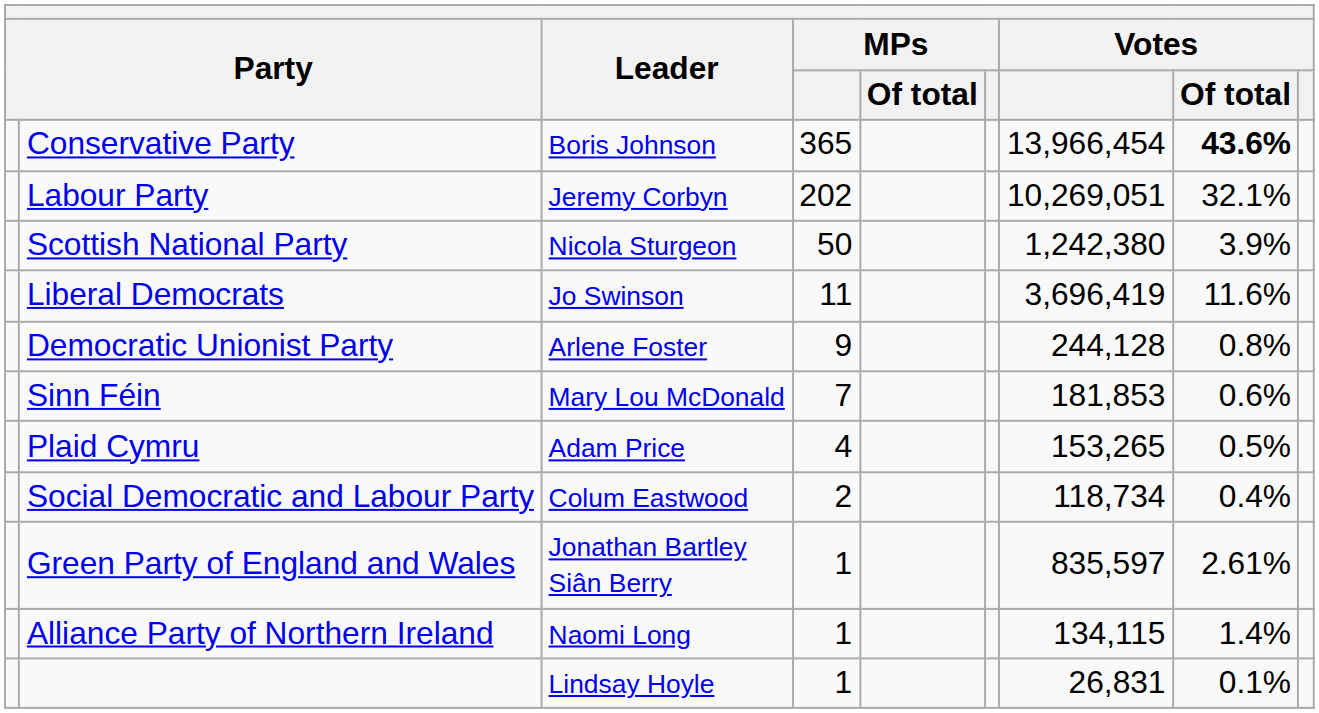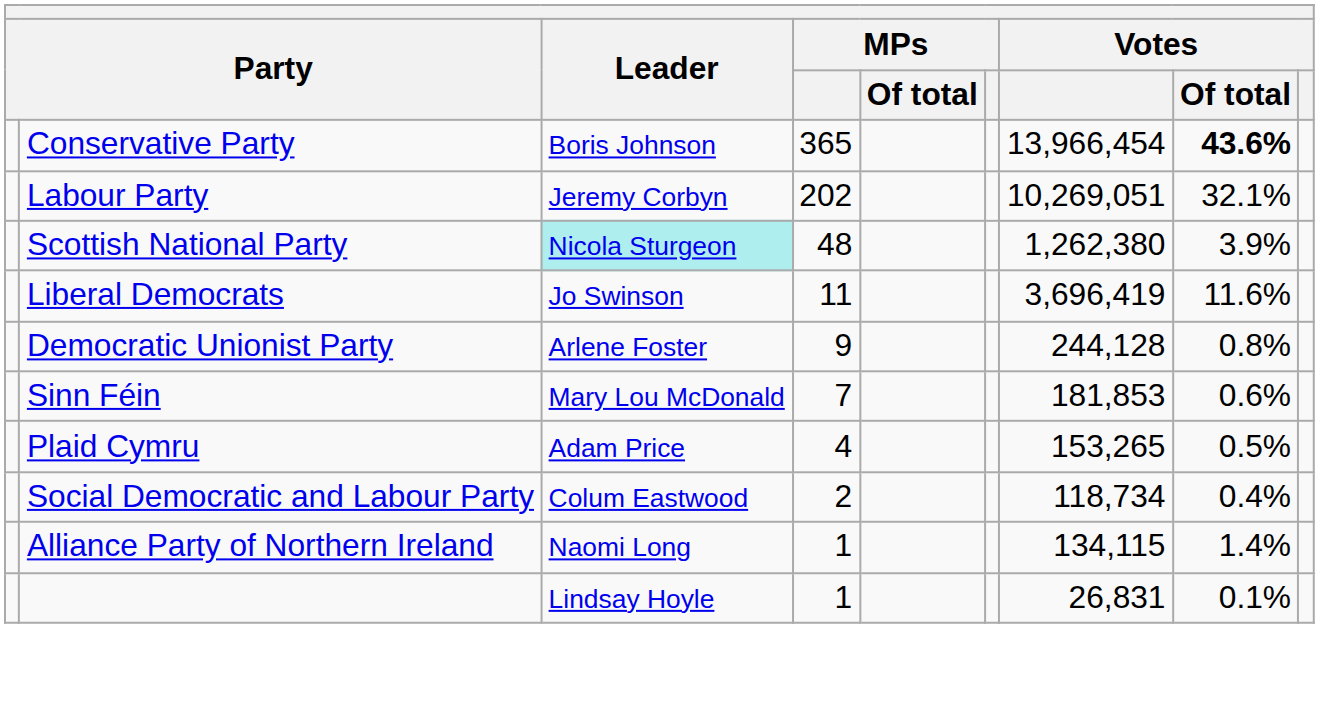Scottish National Party | Leader: no background -> paleturquoise background
Scottish National Party | column 4: 50 -> 48
Scottish National Party | column 7: 1,242,380 -> 1,262,380
- row: Green Party of England and Wales | Jonathan Bartley Siân Berry | 1 | 835,597 | 2.61%
